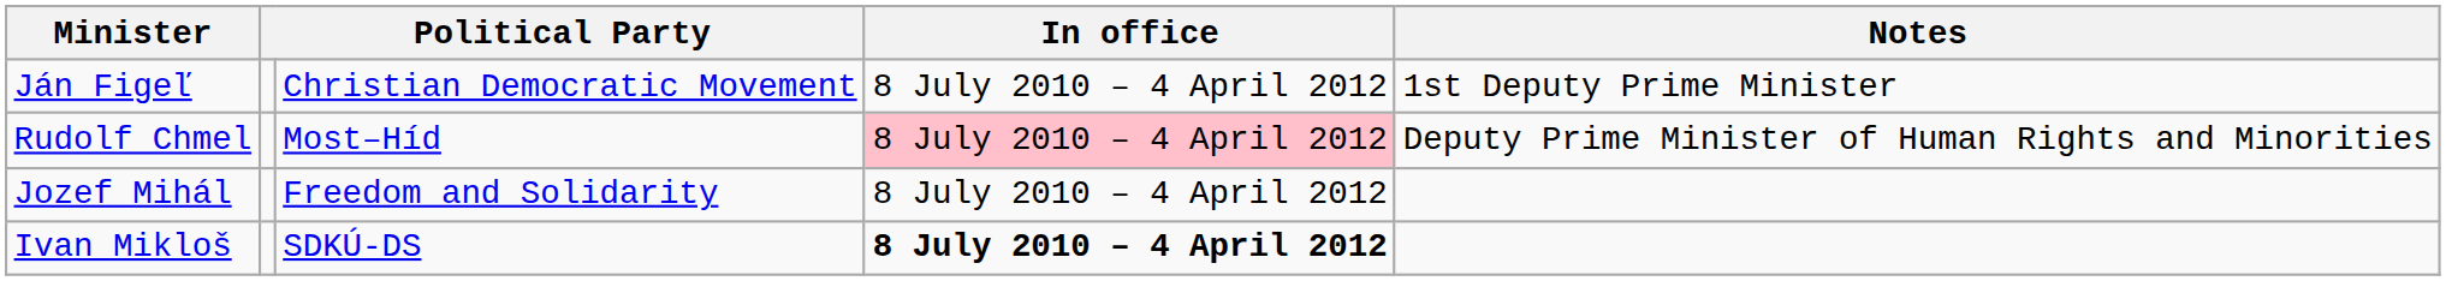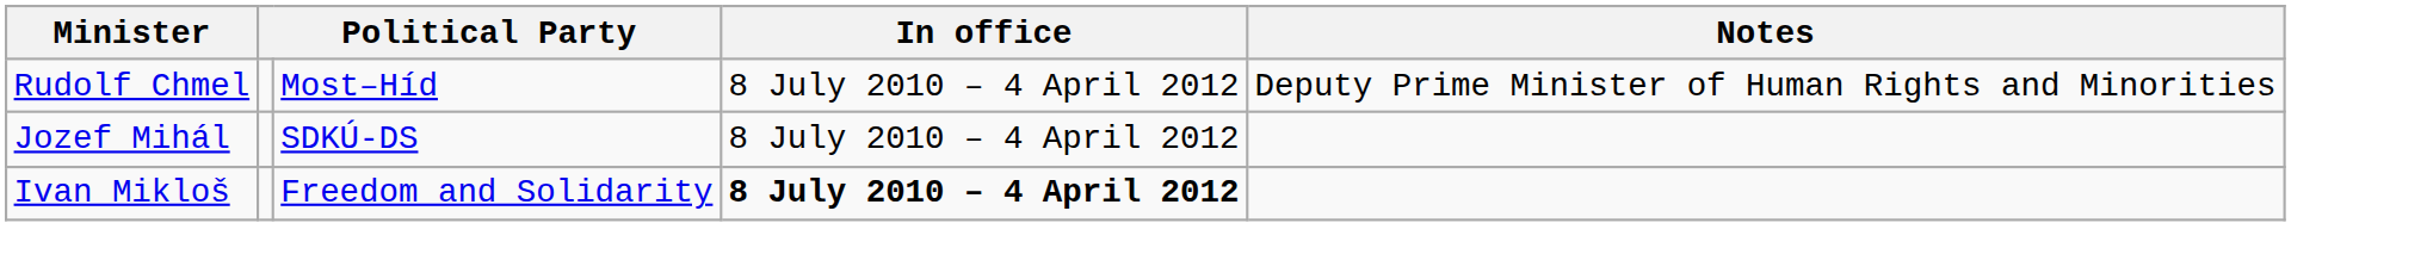- row: Ján Figeľ | Christian Democratic Movement | 8 July 2010 – 4 April 2012 | 1st Deputy Prime Minister
Rudolf Chmel | In office: pink background -> no background
Jozef Mihál | column 3: Freedom and Solidarity -> SDKÚ-DS
Ivan Mikloš | column 3: SDKÚ-DS -> Freedom and Solidarity
